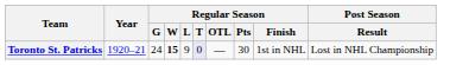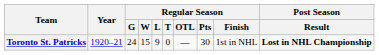Toronto St. Patricks | Regular Season / W: bold -> normal
Toronto St. Patricks | Regular Season / T: lavender background -> no background
Toronto St. Patricks | Post Season / Result: normal -> bold
